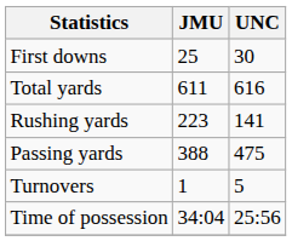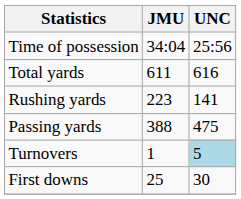rows swapped: First downs <-> Time of possession
Turnovers | UNC: no background -> lightblue background
